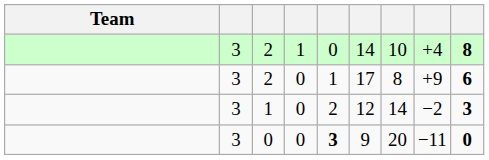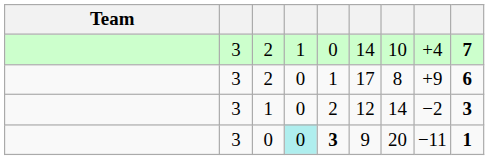row 2 | column 9: 8 -> 7
row 5 | column 4: no background -> paleturquoise background
row 5 | column 9: 0 -> 1
